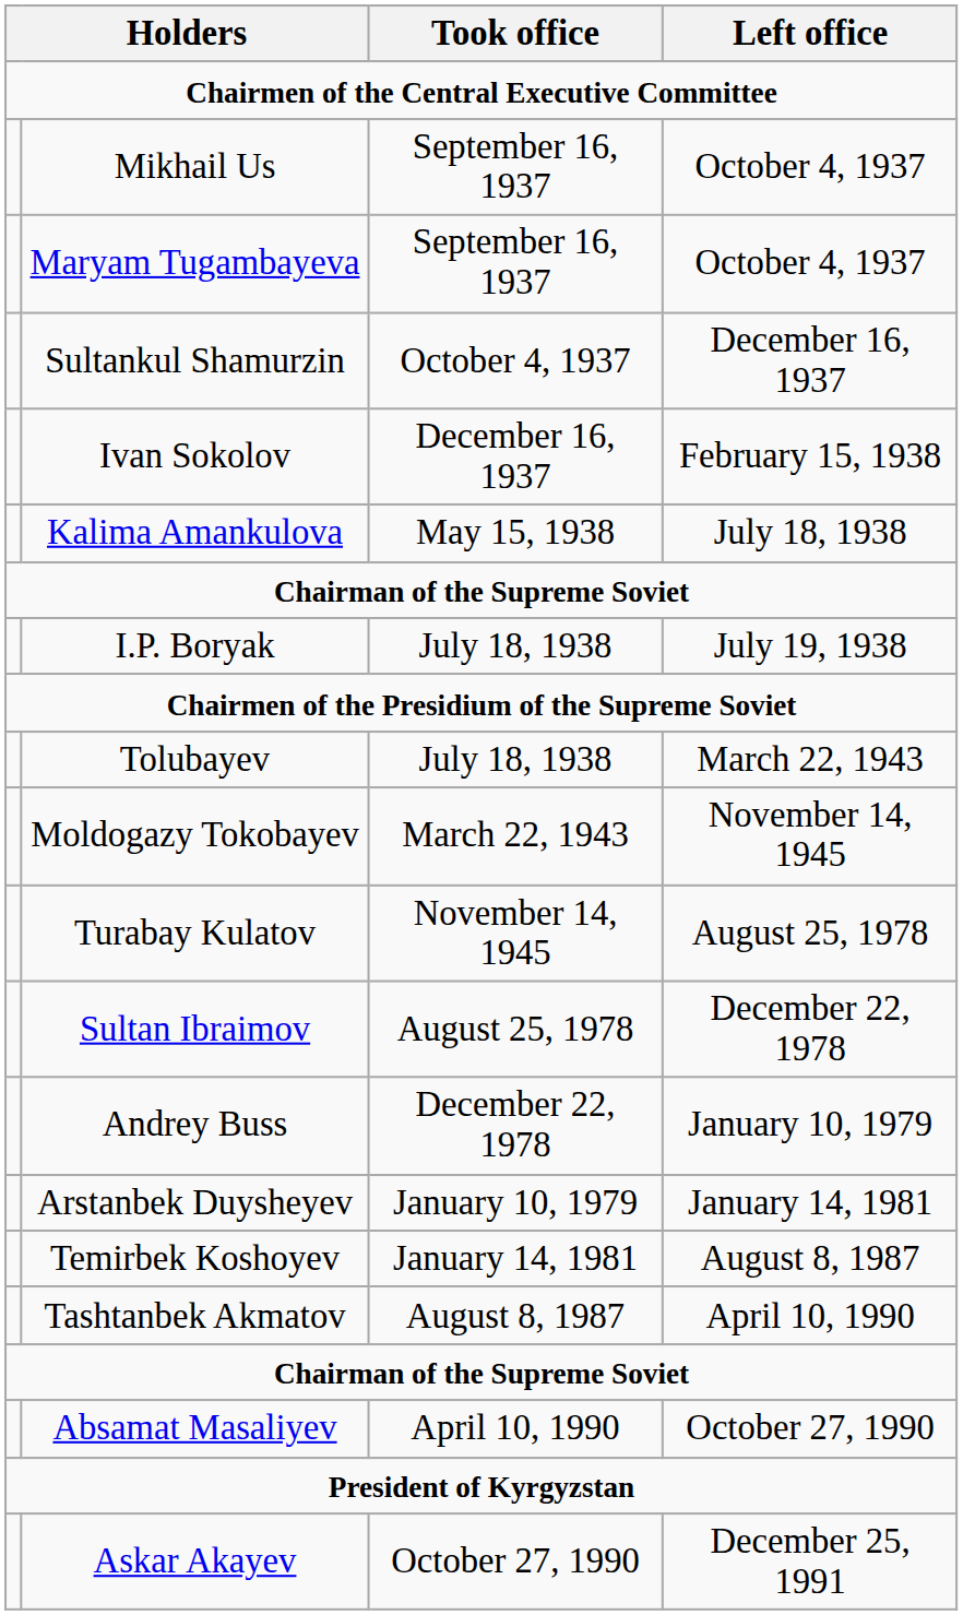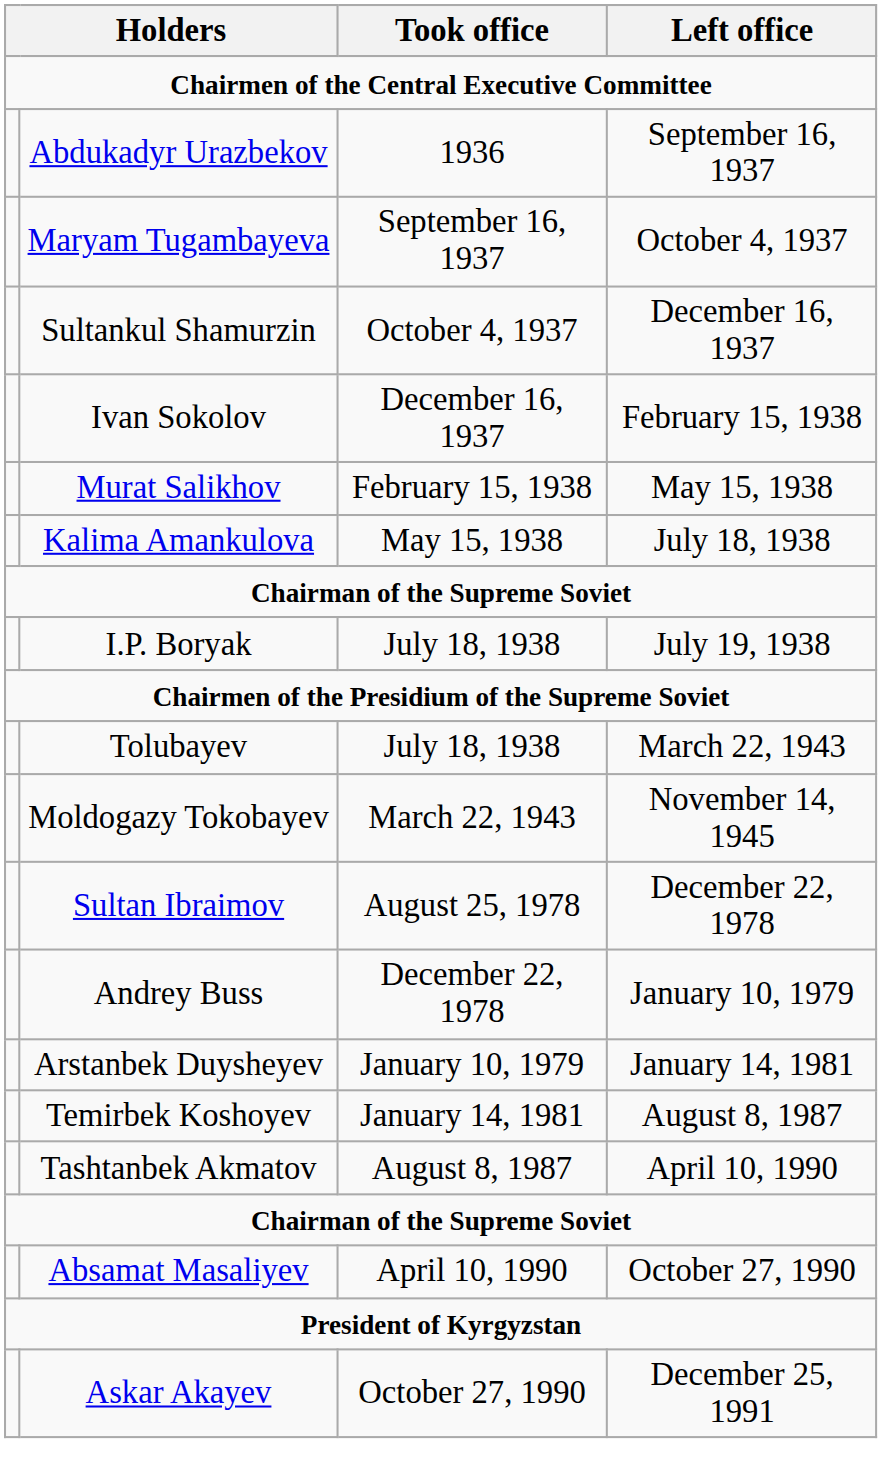+ row: Abdukadyr Urazbekov | 1936 | September 16, 1937
- row: Mikhail Us | September 16, 1937 | October 4, 1937
+ row: Murat Salikhov | February 15, 1938 | May 15, 1938
- row: Turabay Kulatov | November 14, 1945 | August 25, 1978
